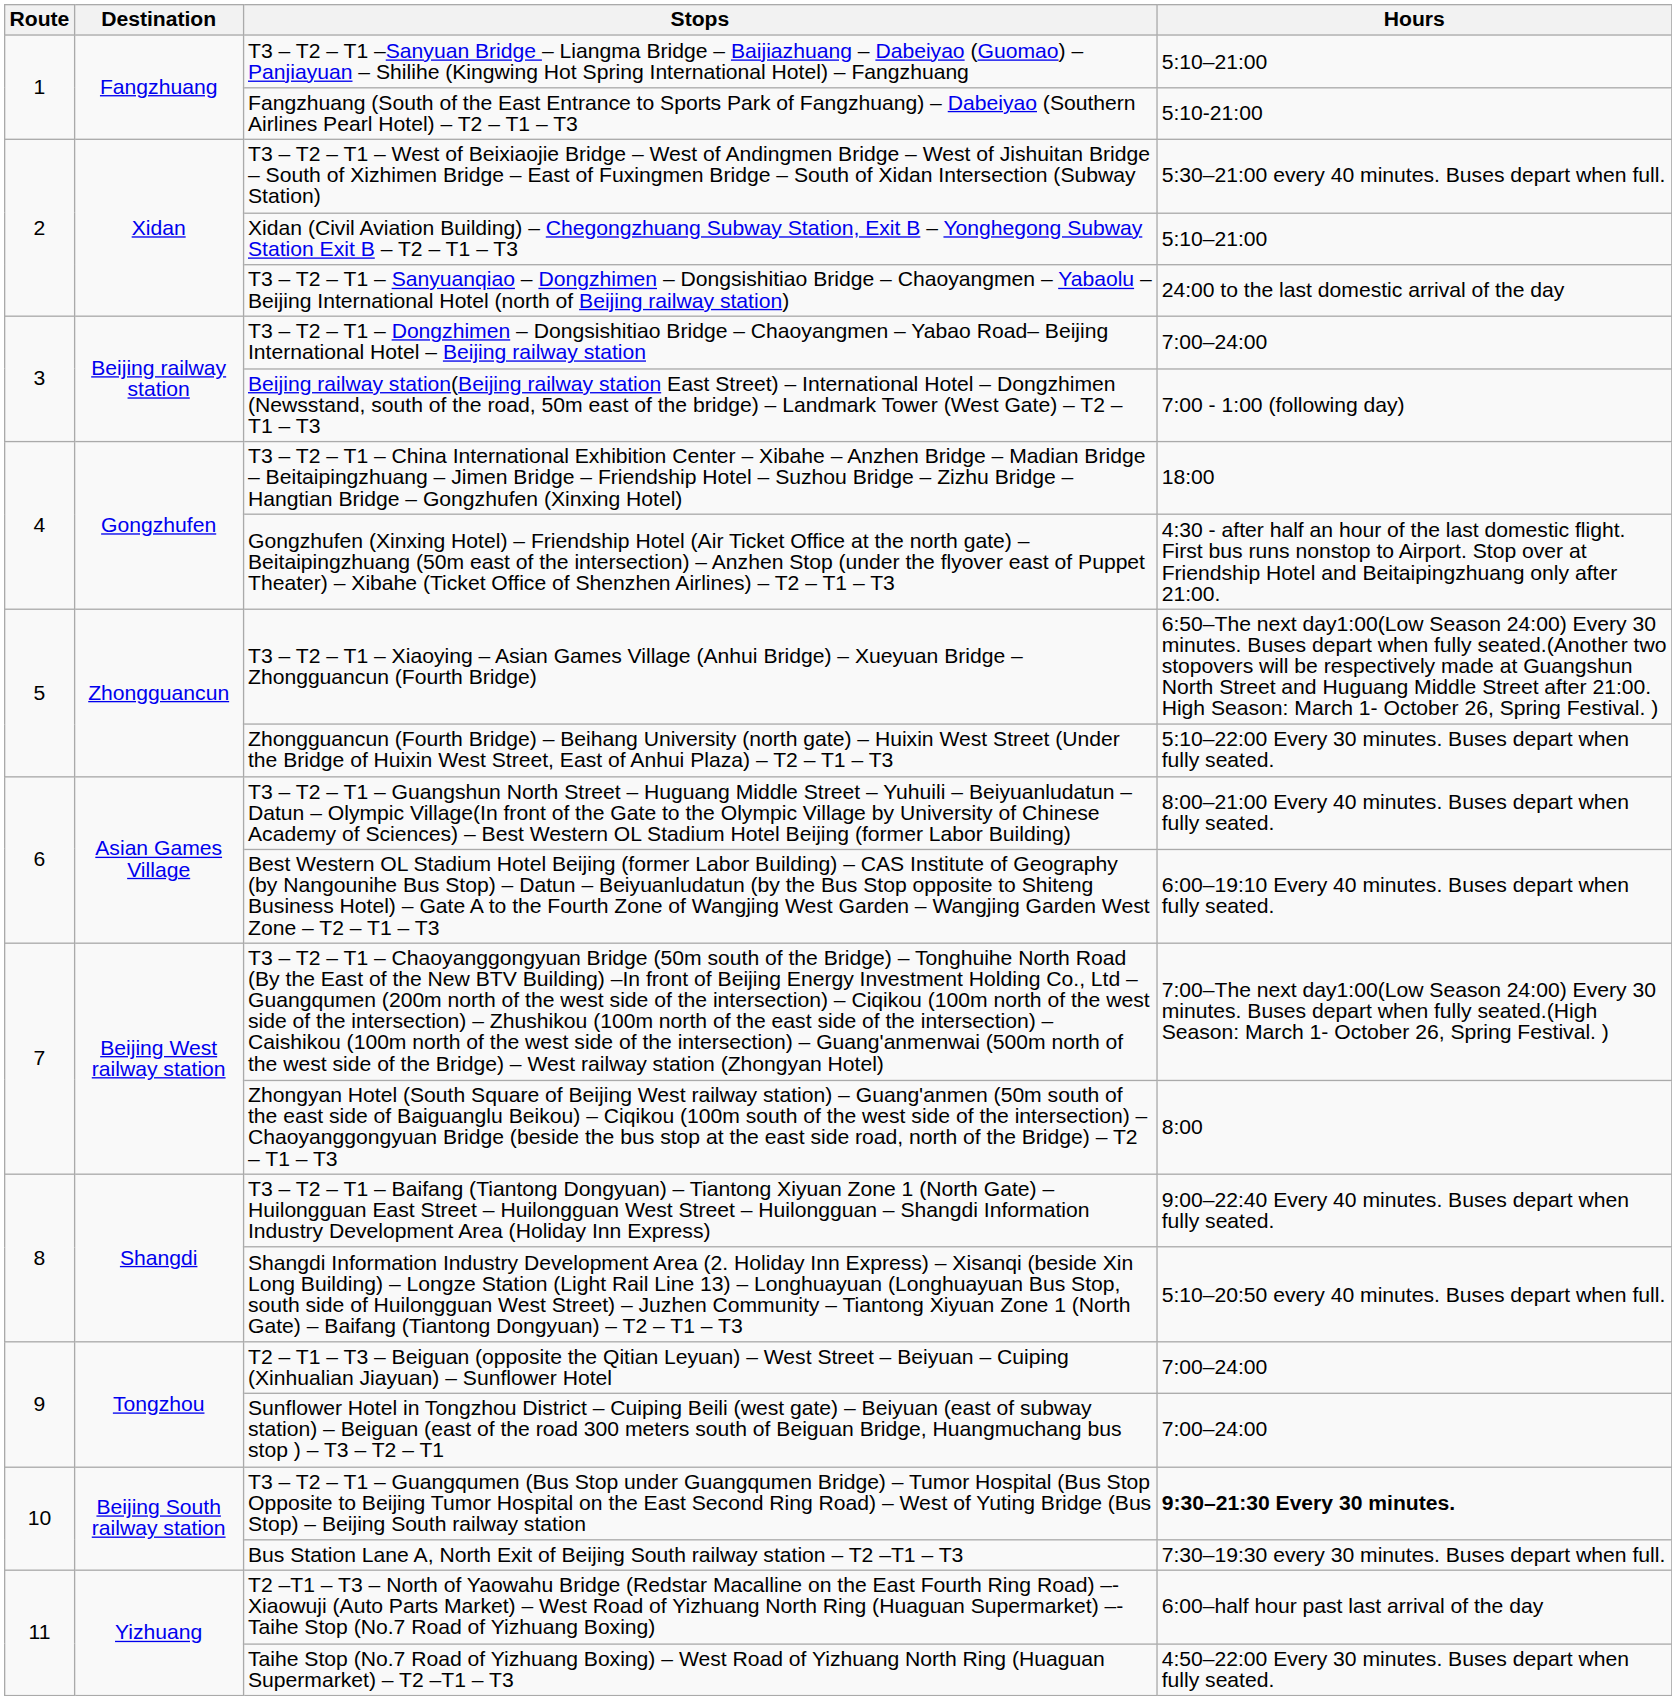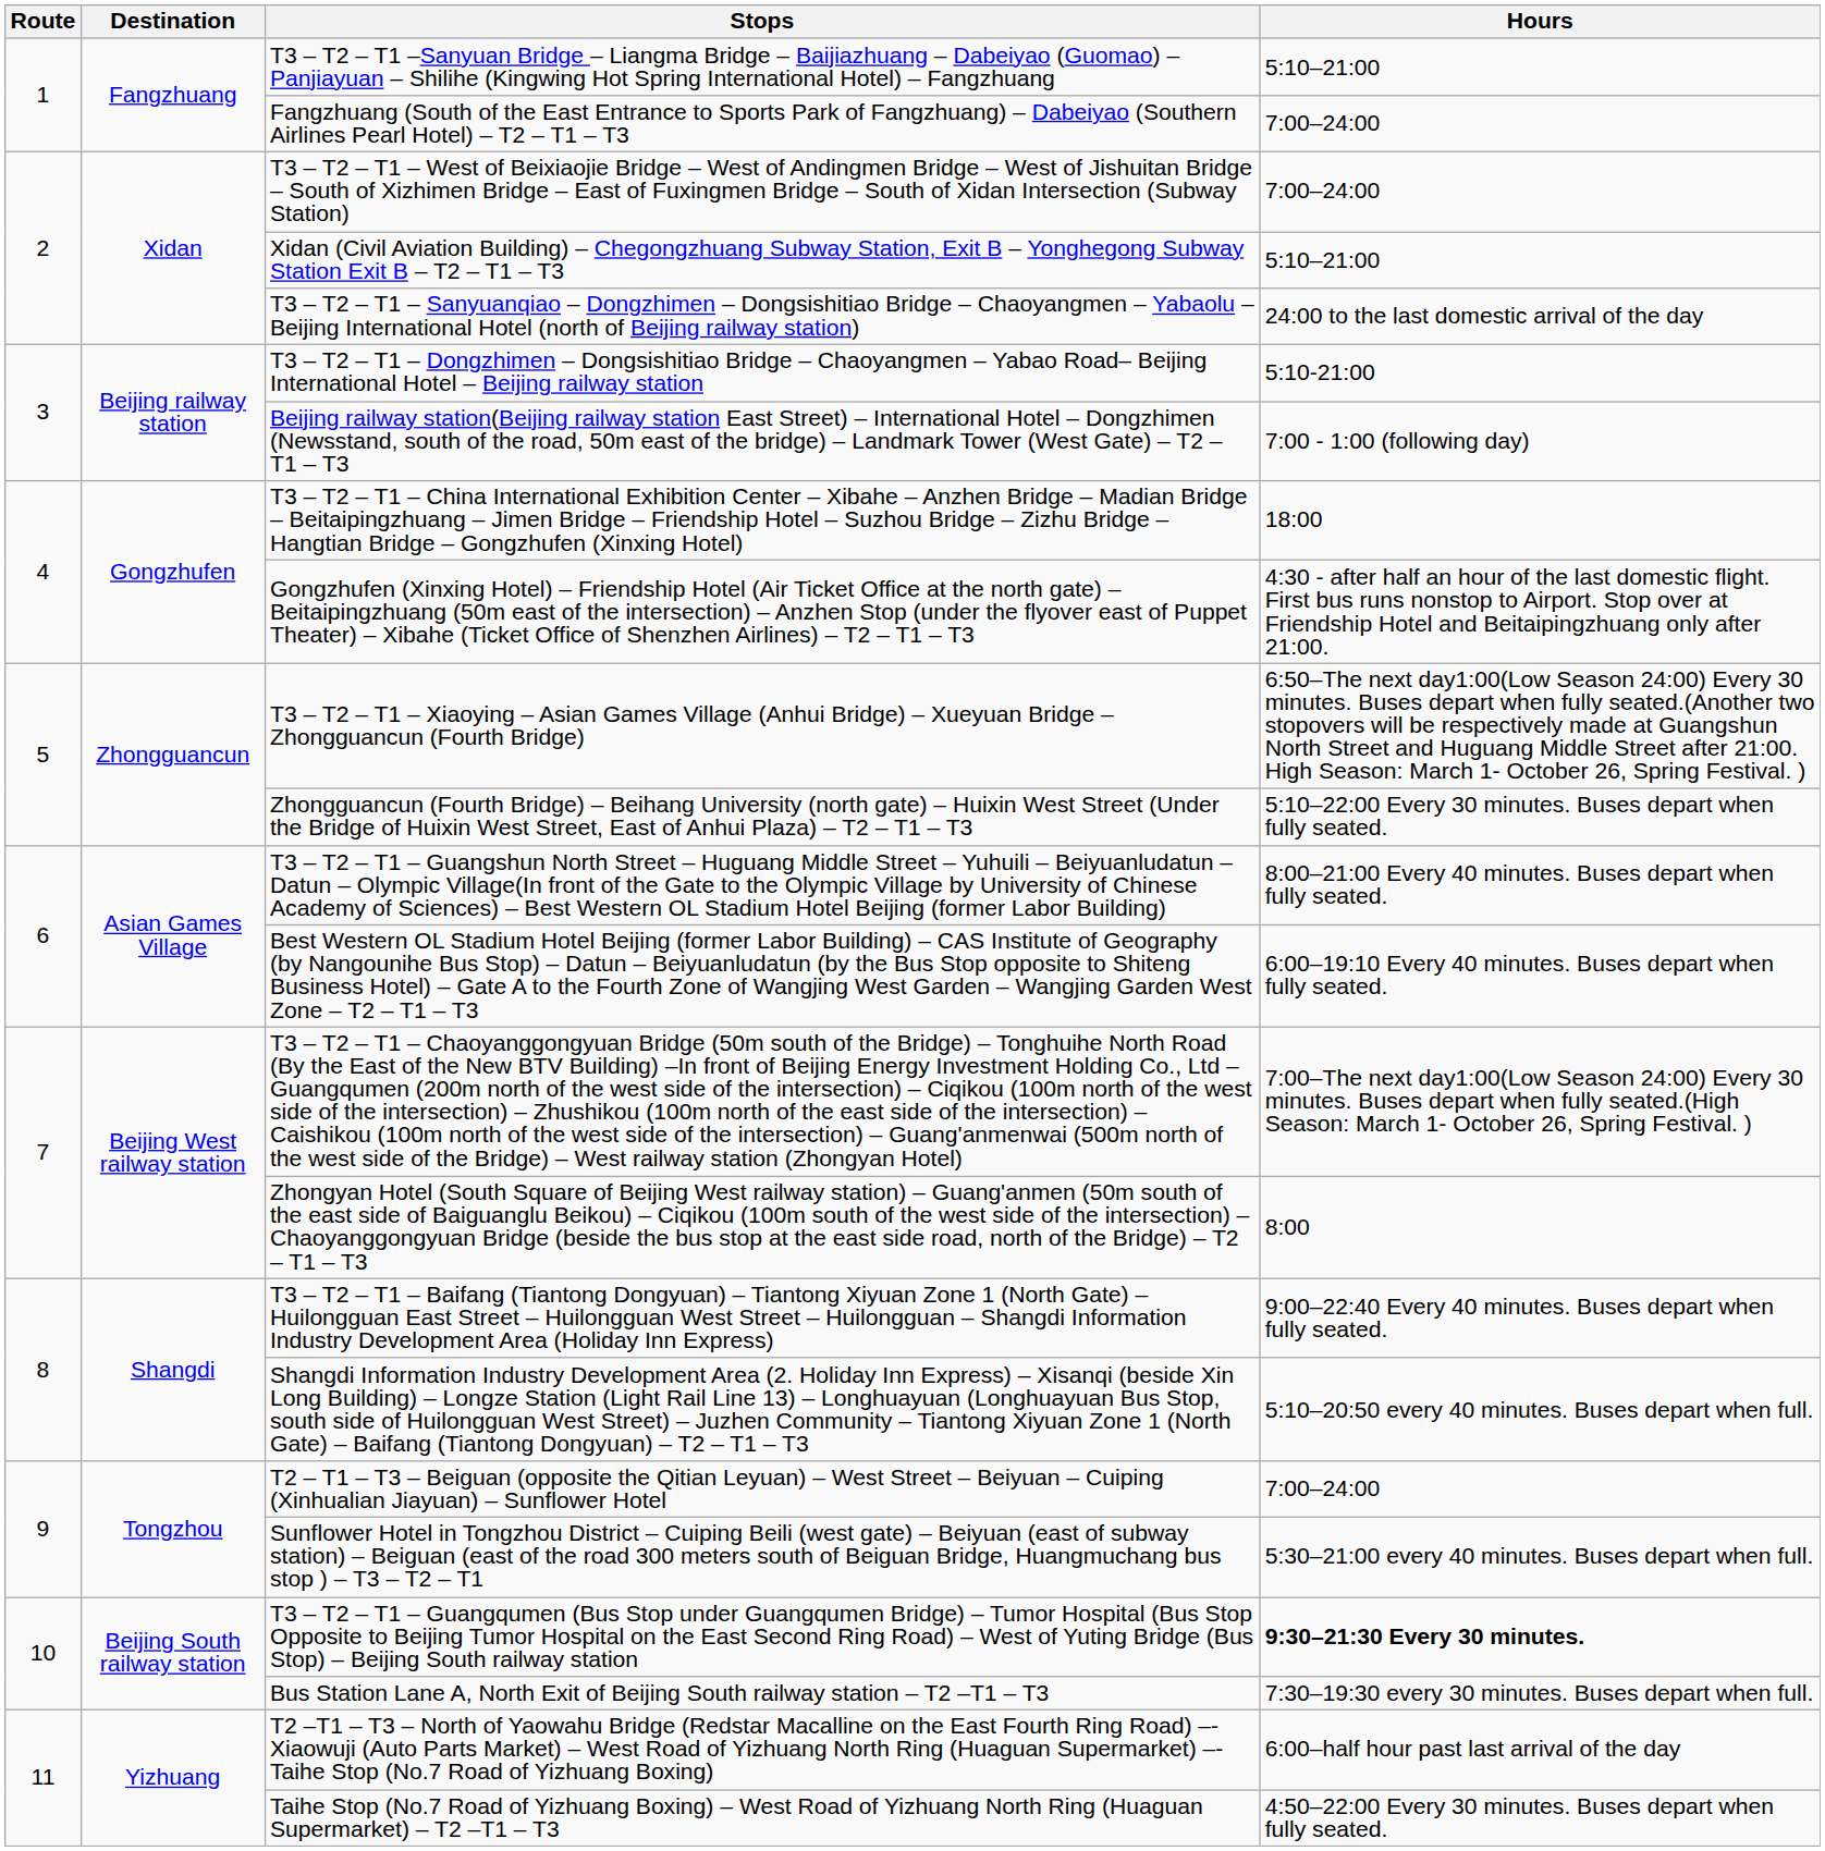row 3 | Hours: 5:10-21:00 -> 7:00–24:00
row 4 | Hours: 5:30–21:00 every 40 minutes. Buses depart when full. -> 7:00–24:00
row 7 | Hours: 7:00–24:00 -> 5:10-21:00
row 20 | Hours: 7:00–24:00 -> 5:30–21:00 every 40 minutes. Buses depart when full.
